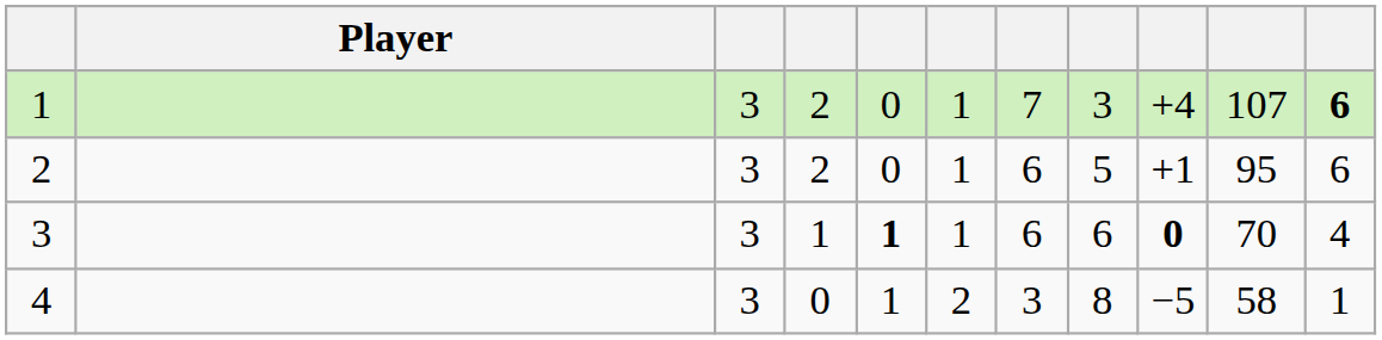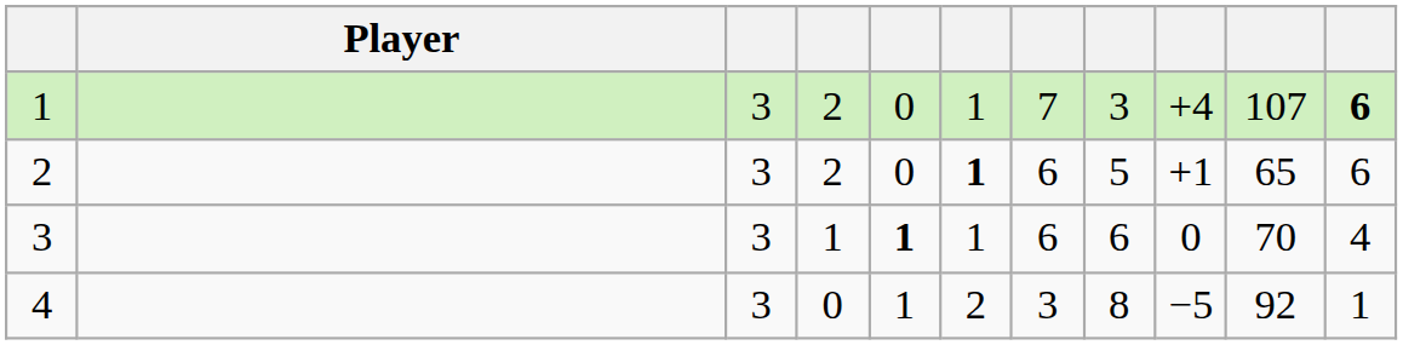row 3 | column 6: normal -> bold
row 3 | column 10: 95 -> 65
row 4 | column 9: bold -> normal
row 5 | column 10: 58 -> 92
